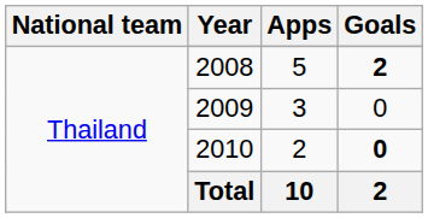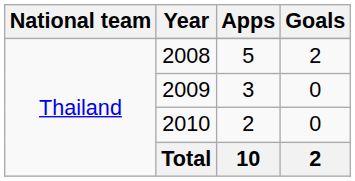2008 | Goals: bold -> normal
2010 | Goals: bold -> normal
